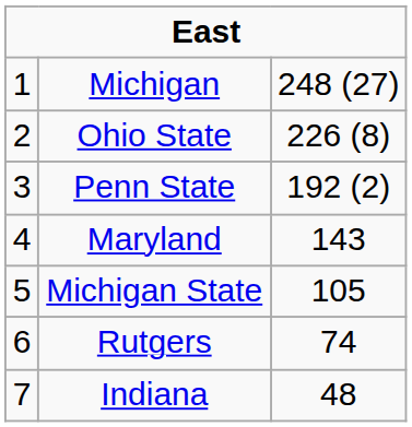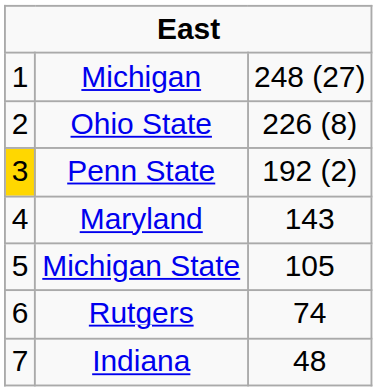Penn State | column 1: no background -> gold background
